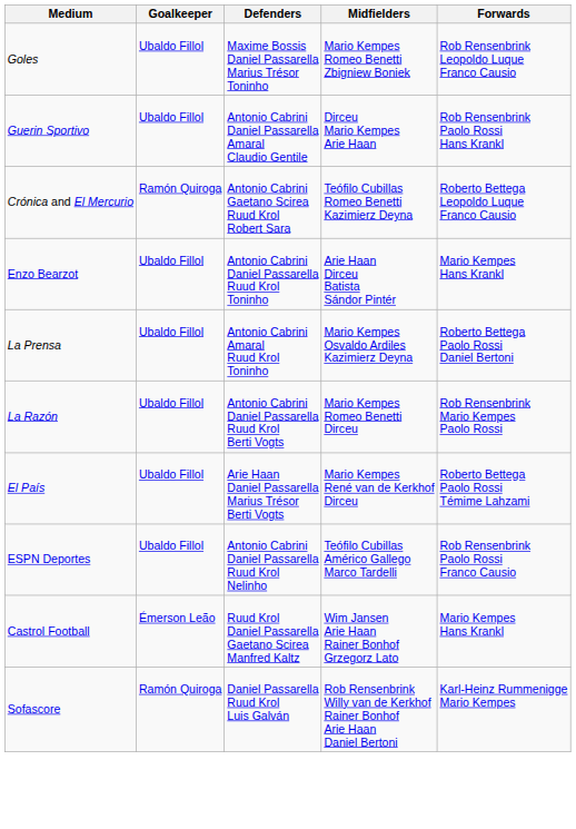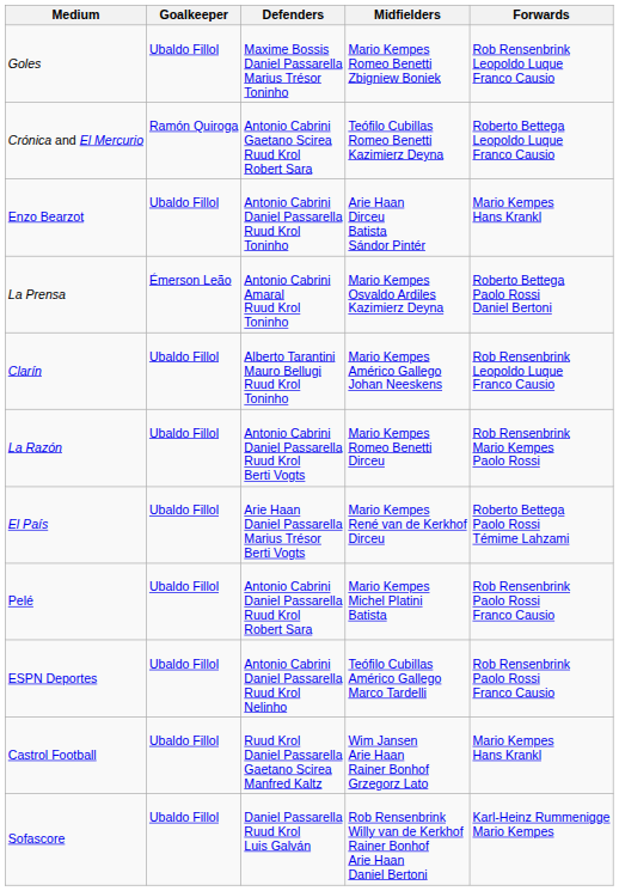- row: Guerin Sportivo | Ubaldo Fillol | Antonio Cabrini Daniel Passarella Amaral Claudio Gentile | Dirceu Mario Kempes Arie Haan | Rob Rensenbrink Paolo Rossi Hans Krankl
La Prensa | Goalkeeper: Ubaldo Fillol -> Émerson Leão
+ row: Clarín | Ubaldo Fillol | Alberto Tarantini Mauro Bellugi Ruud Krol Toninho | Mario Kempes Américo Gallego Johan Neeskens | Rob Rensenbrink Leopoldo Luque Franco Causio
+ row: Pelé | Ubaldo Fillol | Antonio Cabrini Daniel Passarella Ruud Krol Robert Sara | Mario Kempes Michel Platini Batista | Rob Rensenbrink Paolo Rossi Franco Causio
Castrol Football | Goalkeeper: Émerson Leão -> Ubaldo Fillol
Sofascore | Goalkeeper: Ramón Quiroga -> Ubaldo Fillol
